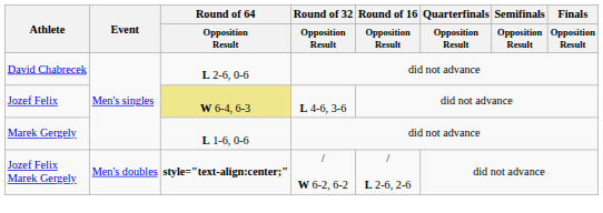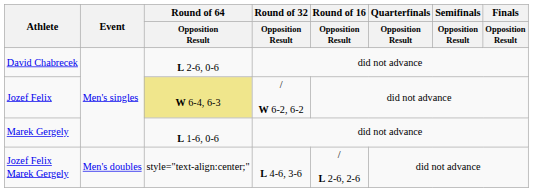Jozef Felix | Round of 32 / Opposition Result: L 4-6, 3-6 -> / W 6-2, 6-2
Jozef Felix Marek Gergely | Round of 64 / Opposition Result: bold -> normal
Jozef Felix Marek Gergely | Round of 32 / Opposition Result: / W 6-2, 6-2 -> L 4-6, 3-6
